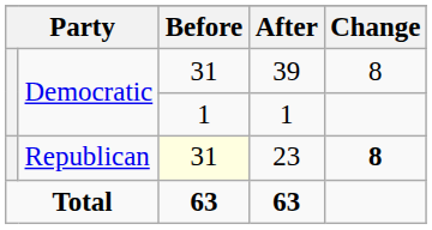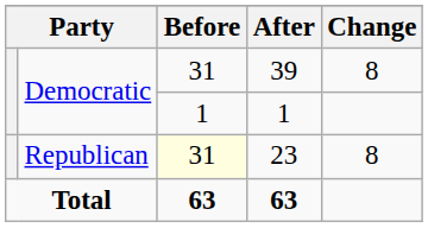23 | Change: bold -> normal
